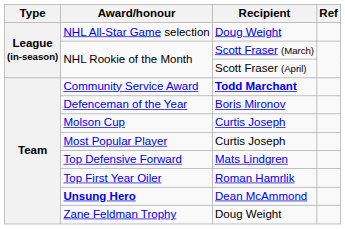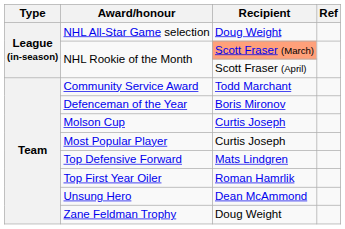NHL Rookie of the Month / Scott Fraser (March) | Recipient: no background -> lightsalmon background
Community Service Award | Recipient: bold -> normal
Unsung Hero | Award/honour: bold -> normal
